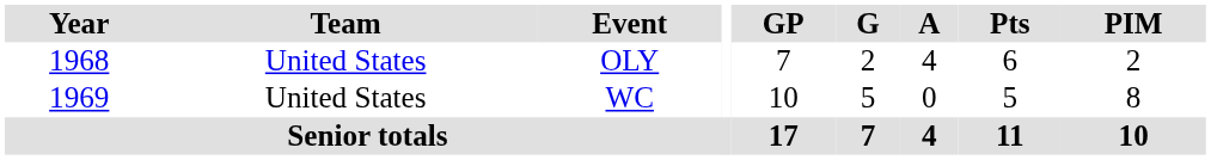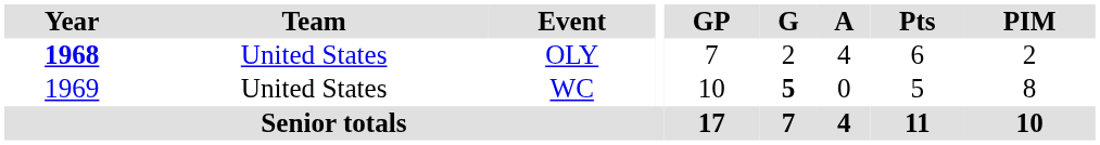OLY | Year: normal -> bold
WC | G: normal -> bold
